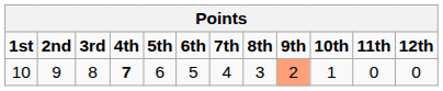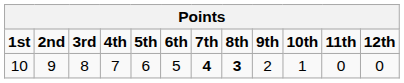10 | 4th: bold -> normal
10 | 7th: normal -> bold
10 | 8th: normal -> bold
10 | 9th: lightsalmon background -> no background
